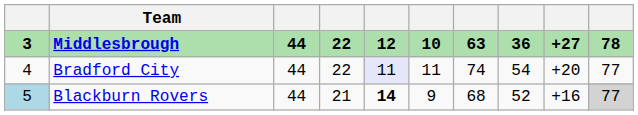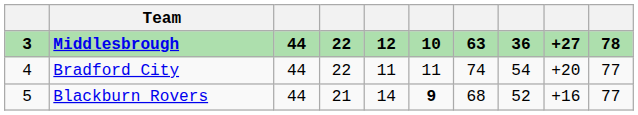Bradford City | column 5: lavender background -> no background
Blackburn Rovers | column 1: lightblue background -> no background
Blackburn Rovers | column 5: bold -> normal
Blackburn Rovers | column 6: normal -> bold
Blackburn Rovers | column 10: lightgrey background -> no background
